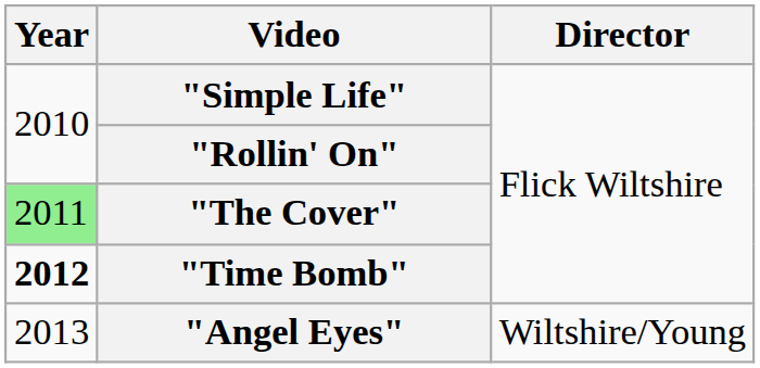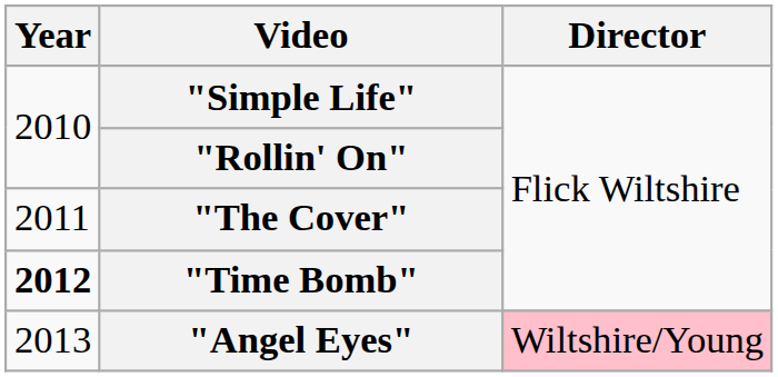"The Cover" | Year: lightgreen background -> no background
"Angel Eyes" | Director: no background -> pink background
